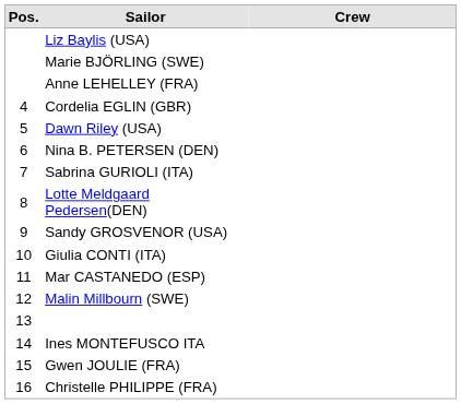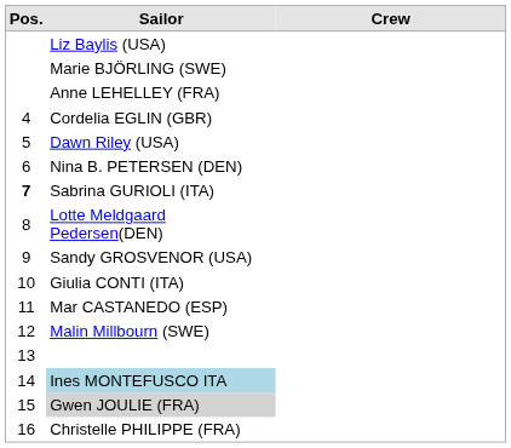Sabrina GURIOLI (ITA) | Pos.: normal -> bold
Ines MONTEFUSCO ITA | Sailor: no background -> lightblue background
Gwen JOULIE (FRA) | Sailor: no background -> lightgrey background
